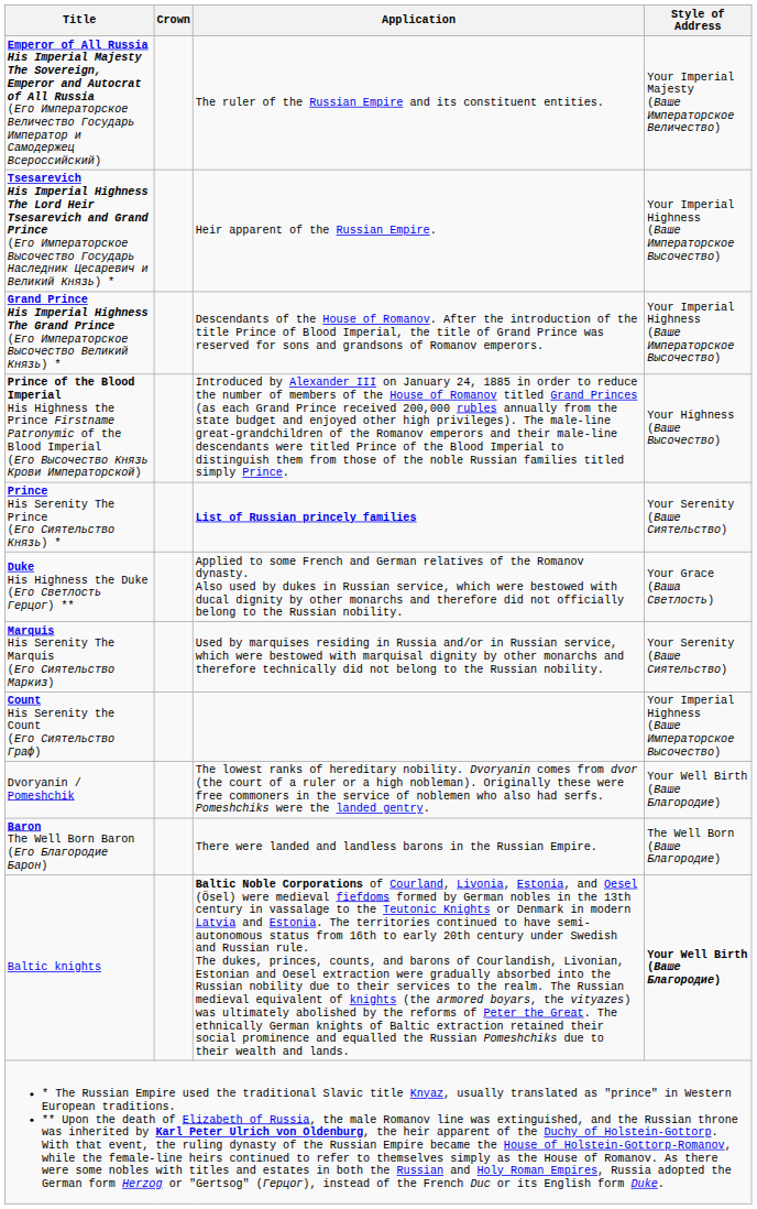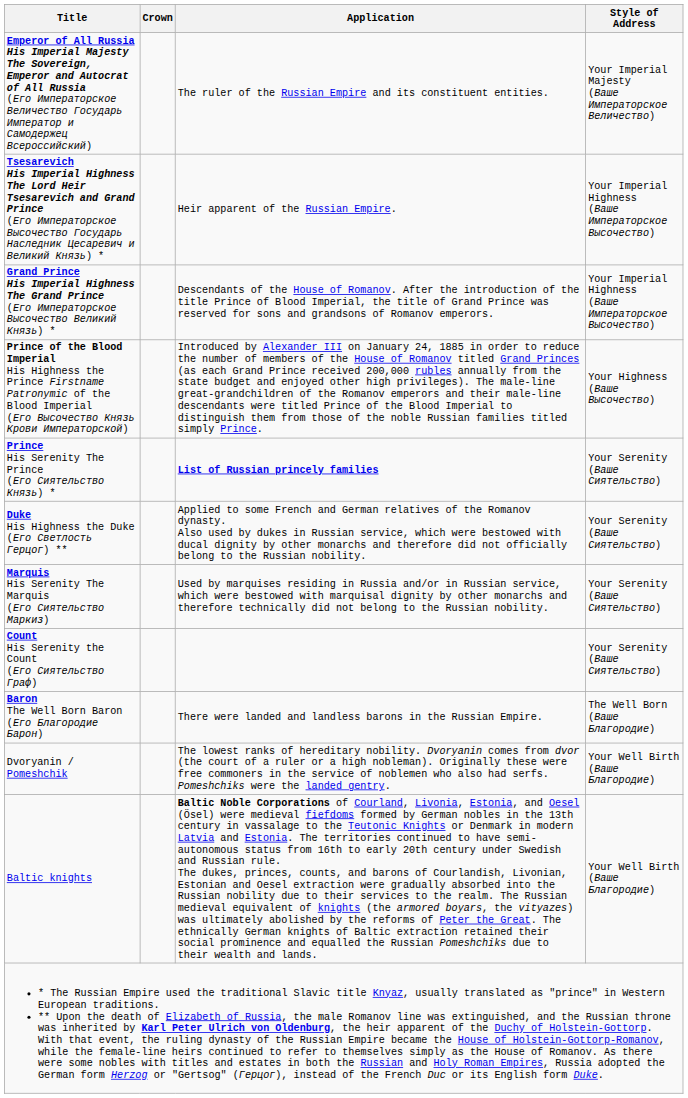Duke His Highness the Duke (Его Светлость Герцог) ** | Style of Address: Your Grace (Ваша Светлость) -> Your Serenity (Ваше Сиятельство)
Count His Serenity the Count (Его Сиятельство Граф) | Style of Address: Your Imperial Highness (Ваше Императорское Высочество) -> Your Serenity (Ваше Сиятельство)
rows swapped: Baron The Well Born Baron (Его Благородие Барон) <-> Dvoryanin / Pomeshchik
Baltic knights | Style of Address: bold -> normal
